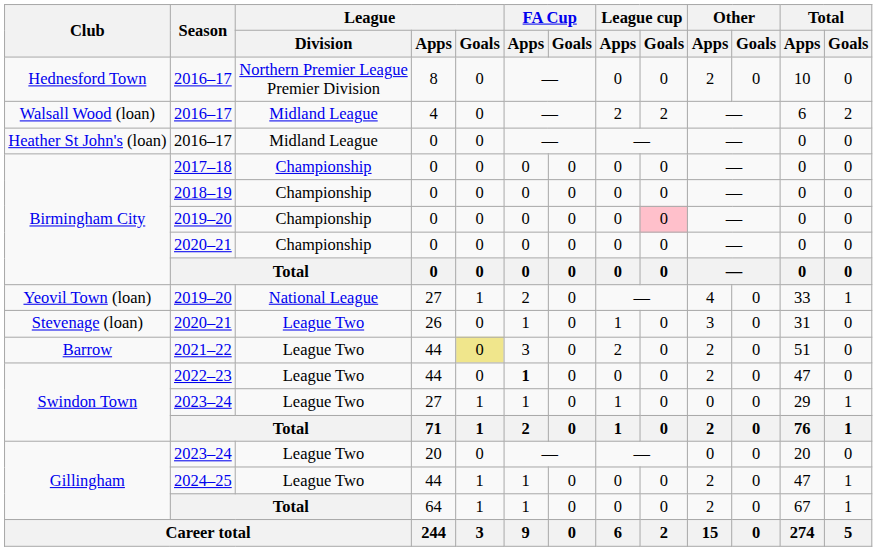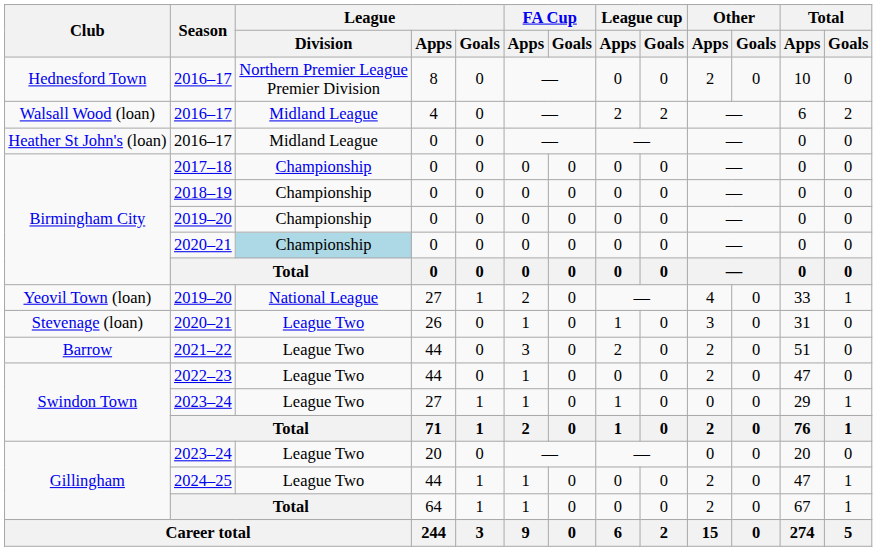Birmingham City / 2019–20 | League cup / Goals: pink background -> no background
Birmingham City / 2020–21 | League / Division: no background -> lightblue background
2021–22 | League / Goals: khaki background -> no background
2022–23 | FA Cup / Apps: bold -> normal
